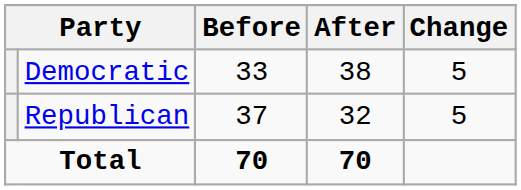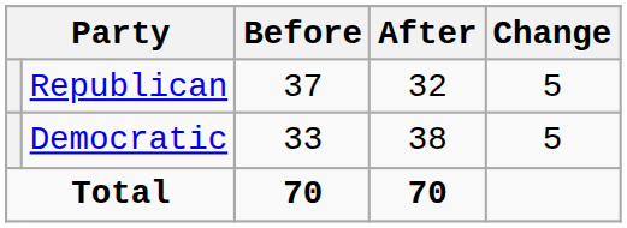rows swapped: Democratic <-> Republican
